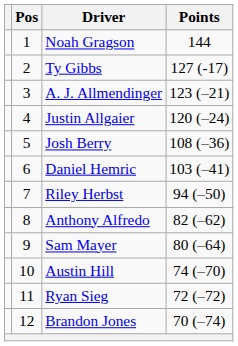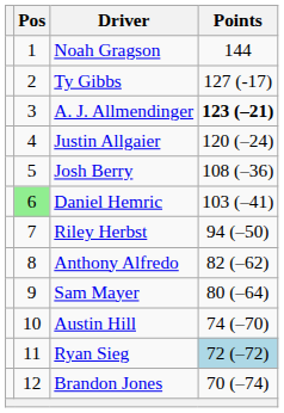A. J. Allmendinger | Points: normal -> bold
Daniel Hemric | Pos: no background -> lightgreen background
Ryan Sieg | Points: no background -> lightblue background
